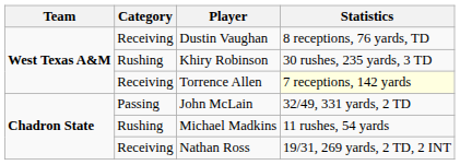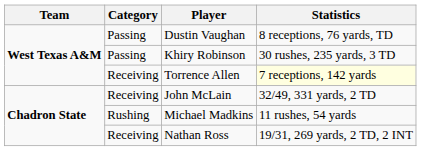Dustin Vaughan | Category: Receiving -> Passing
Khiry Robinson | Category: Rushing -> Passing
John McLain | Category: Passing -> Receiving
